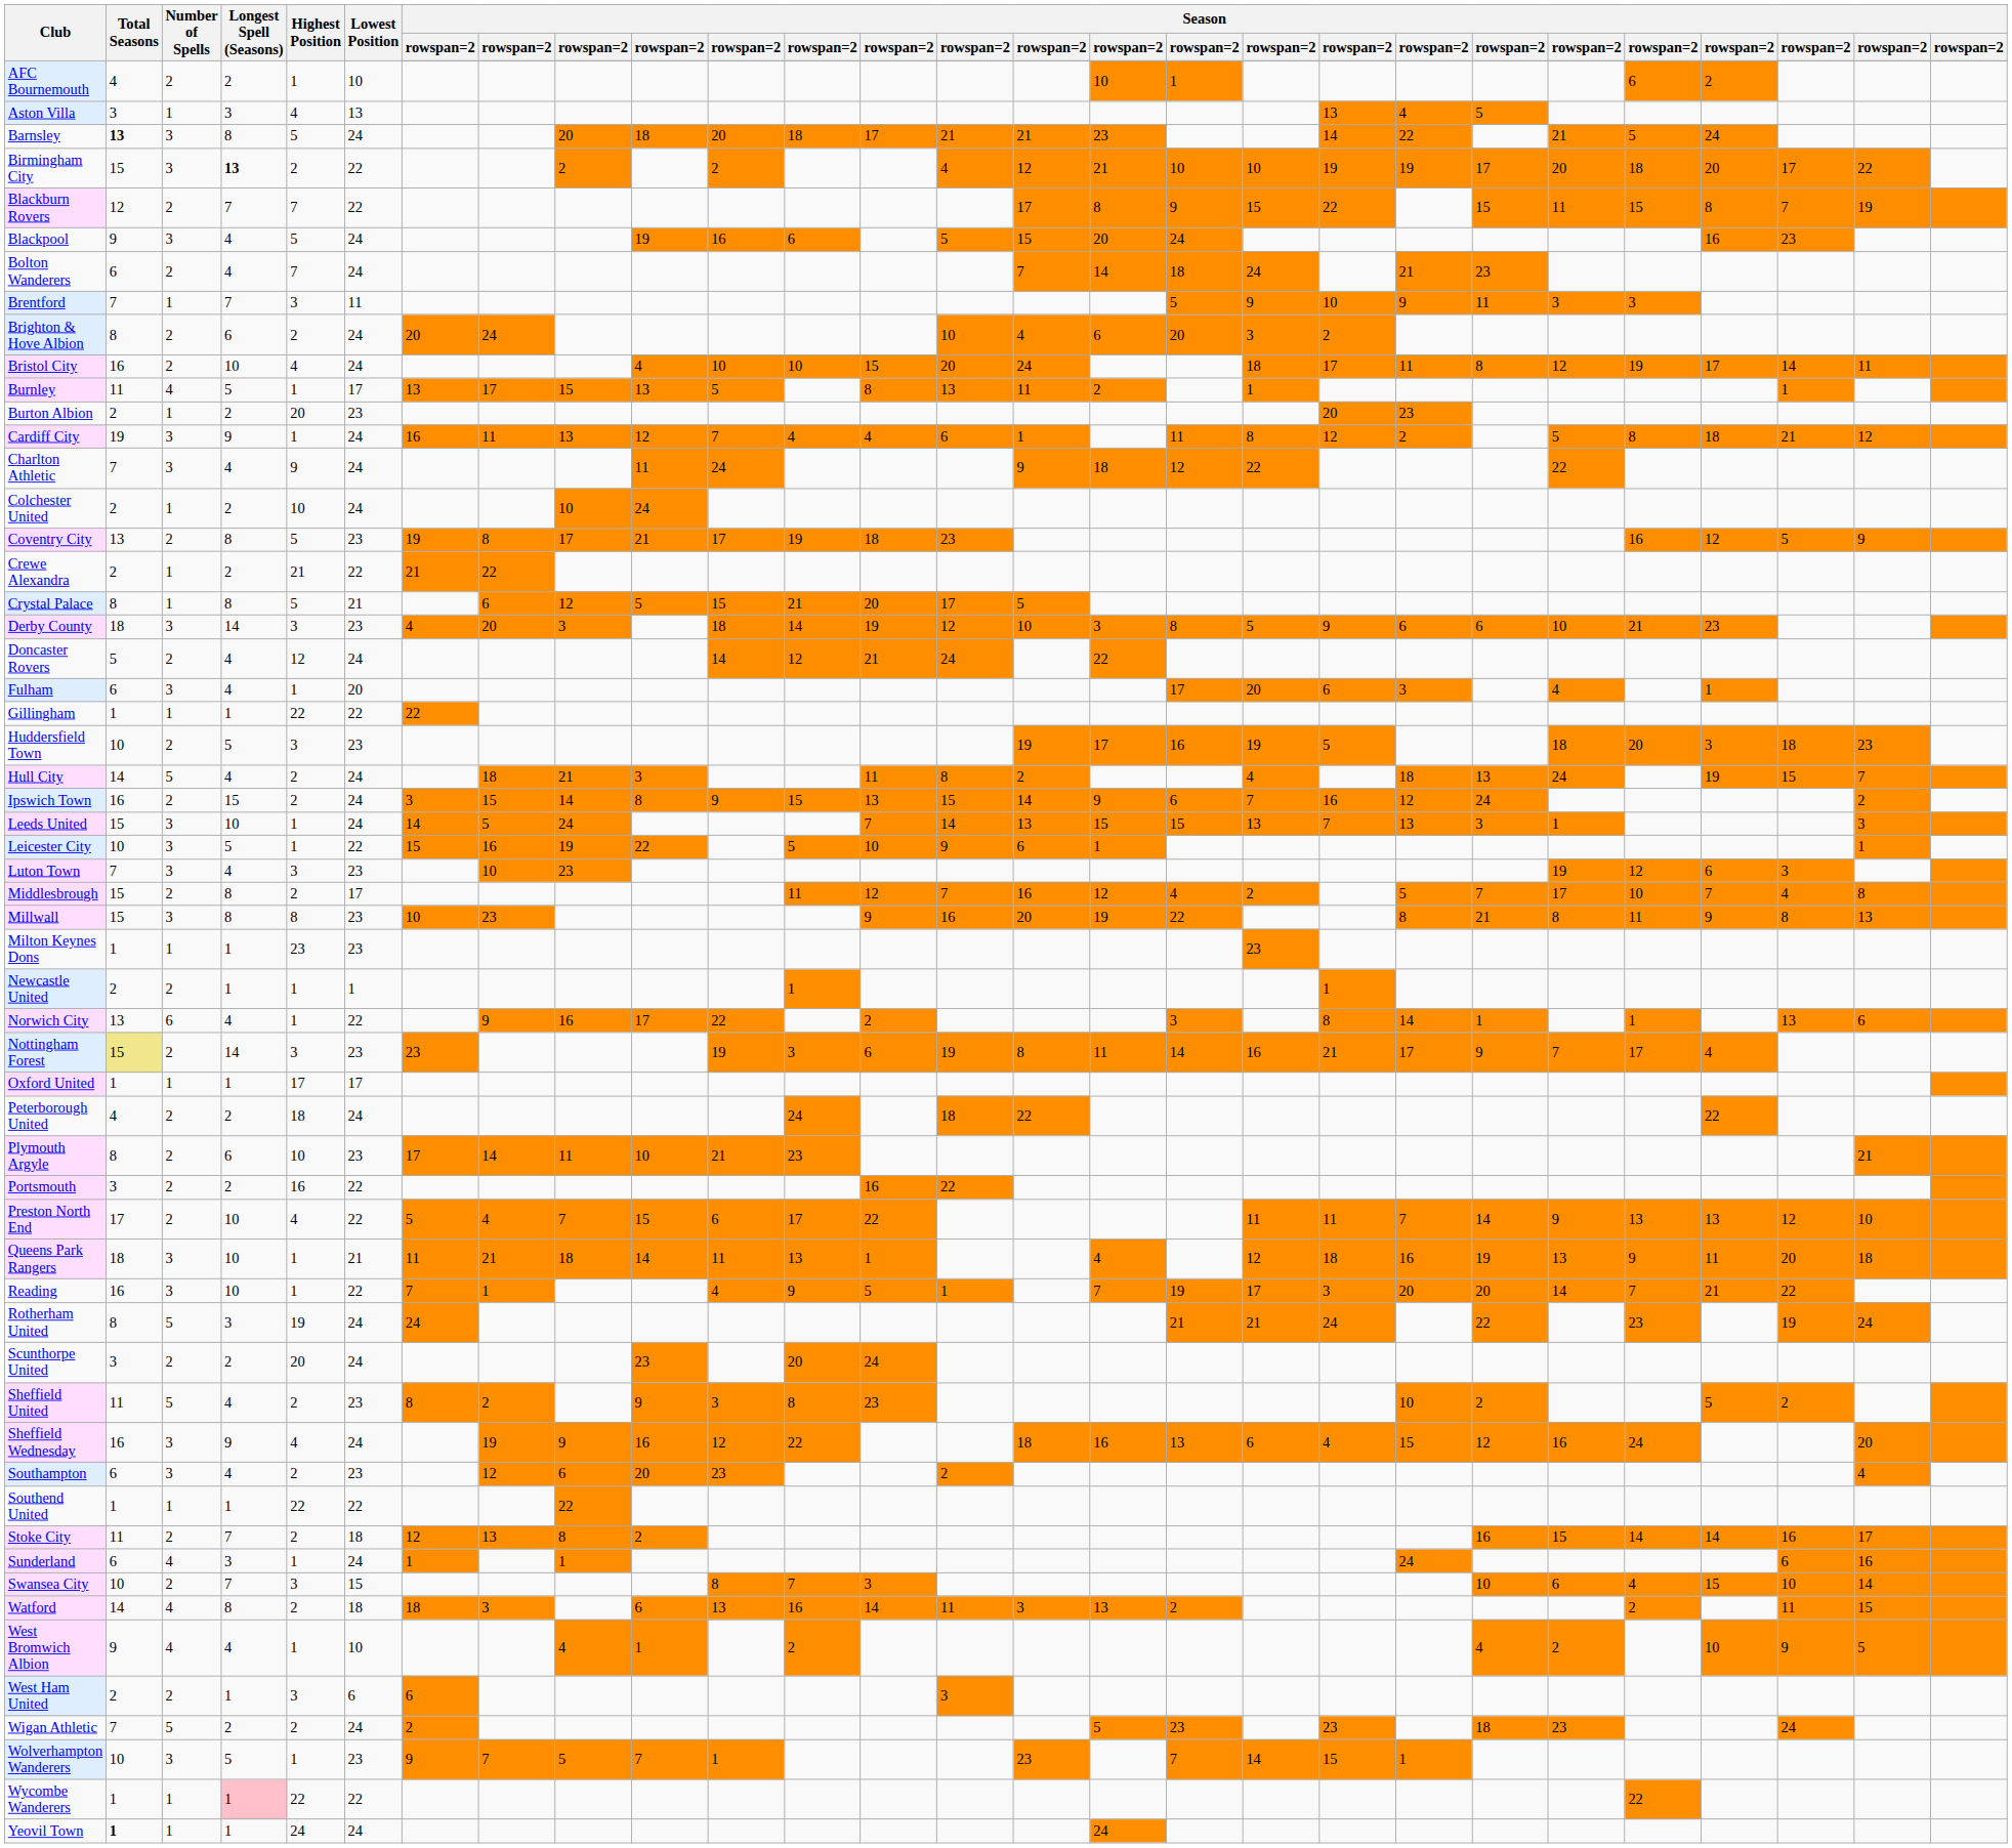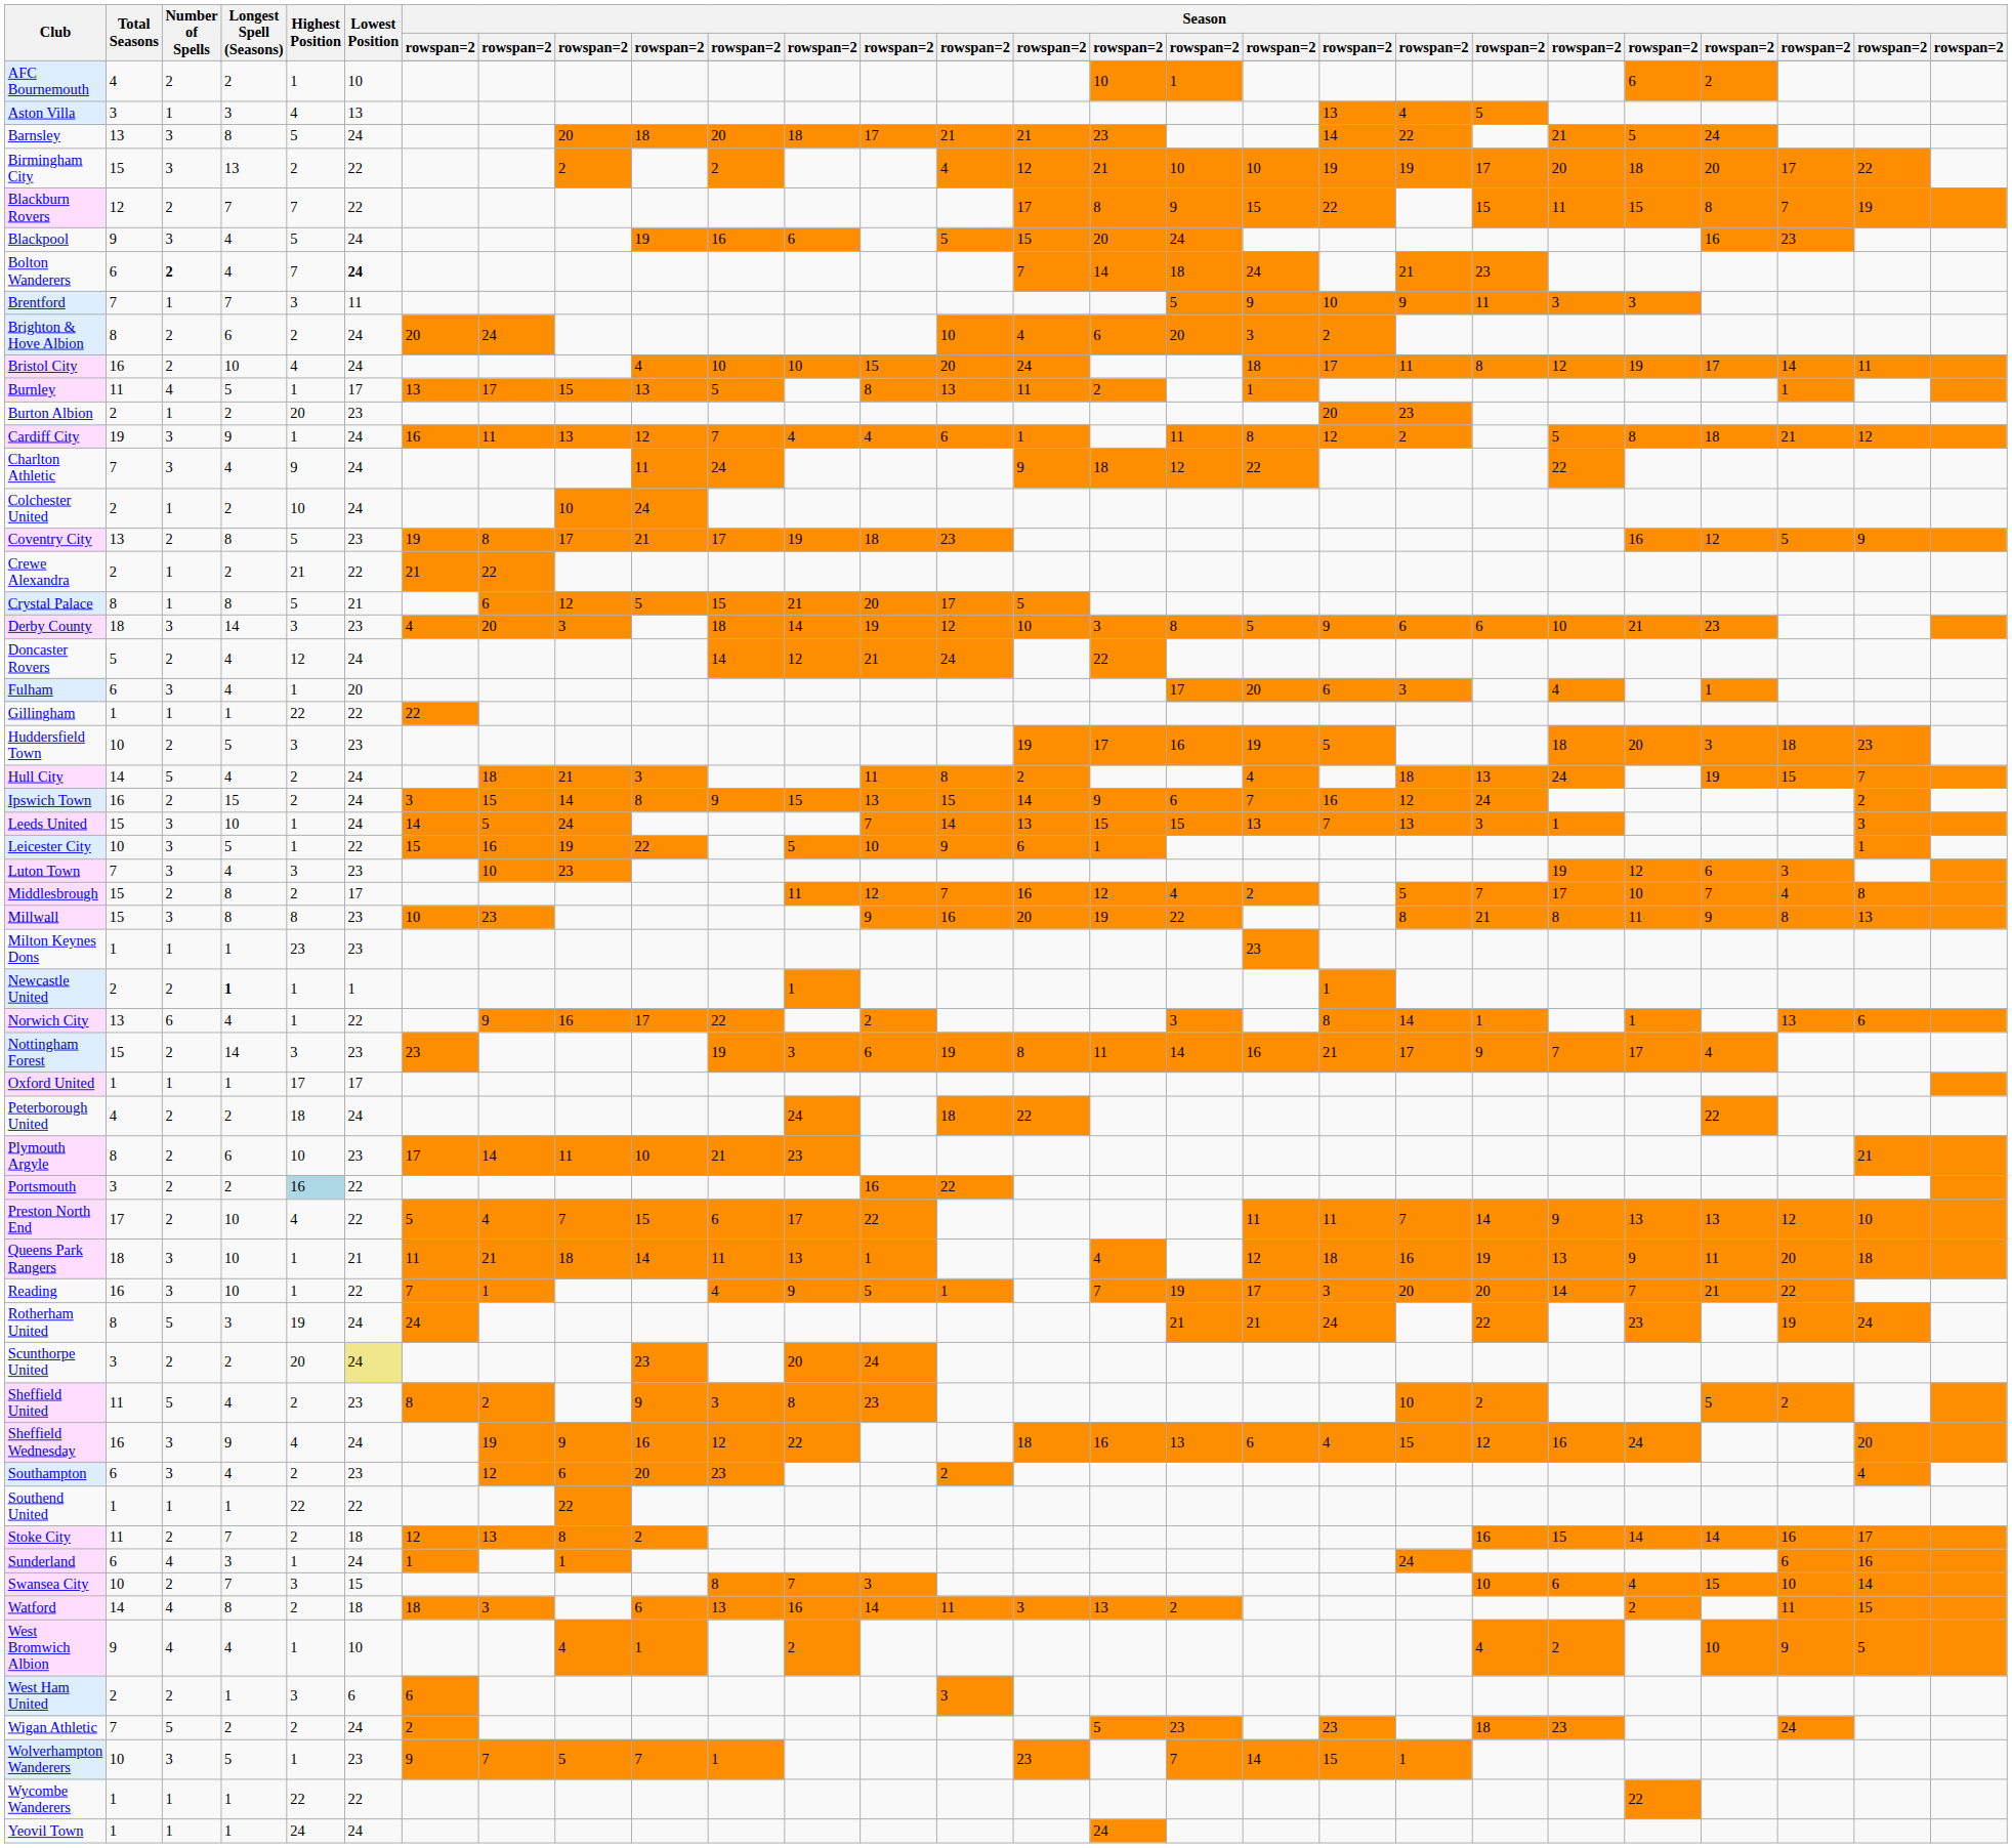Barnsley | Total Seasons: bold -> normal
Birmingham City | Longest Spell (Seasons): bold -> normal
Bolton Wanderers | Number of Spells: normal -> bold
Bolton Wanderers | Lowest Position: normal -> bold
Newcastle United | Longest Spell (Seasons): normal -> bold
Nottingham Forest | Total Seasons: khaki background -> no background
Portsmouth | Highest Position: no background -> lightblue background
Scunthorpe United | Lowest Position: no background -> khaki background
Wycombe Wanderers | Longest Spell (Seasons): pink background -> no background
Yeovil Town | Total Seasons: bold -> normal
